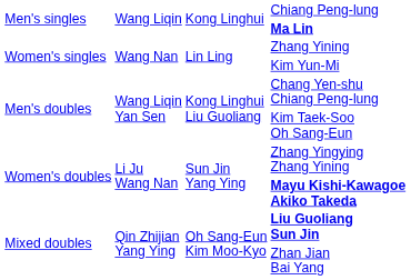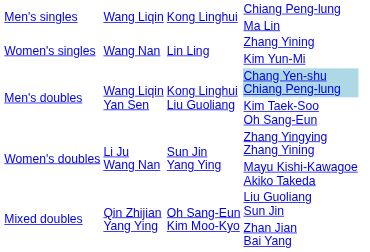Ma Lin | column 4: bold -> normal
Chang Yen-shu Chiang Peng-lung | column 4: no background -> lightblue background
Mayu Kishi-Kawagoe Akiko Takeda | column 4: bold -> normal
Liu Guoliang Sun Jin | column 4: bold -> normal
